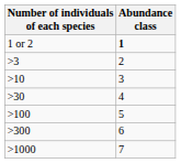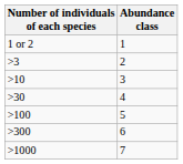1 or 2 | Abundance class: bold -> normal
